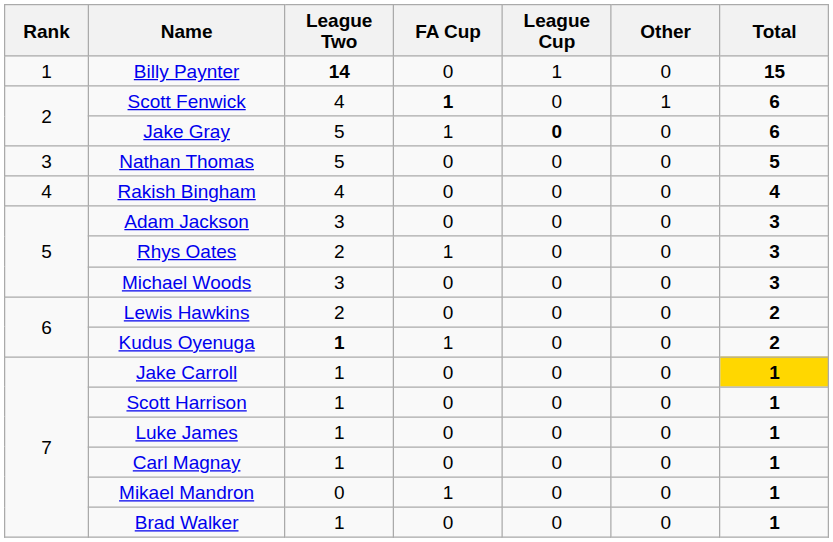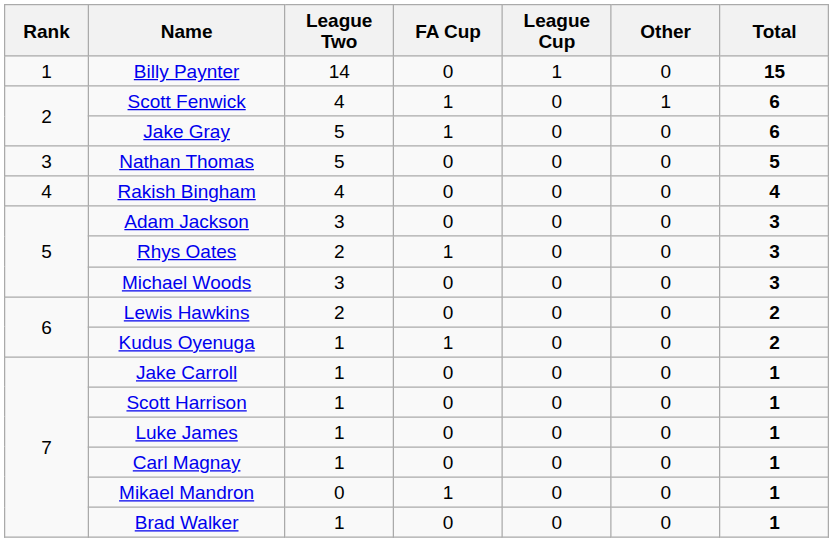Billy Paynter | League Two: bold -> normal
Scott Fenwick | FA Cup: bold -> normal
Jake Gray | League Cup: bold -> normal
Kudus Oyenuga | League Two: bold -> normal
Jake Carroll | Total: gold background -> no background
